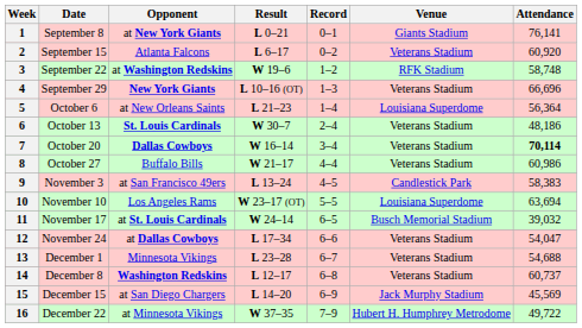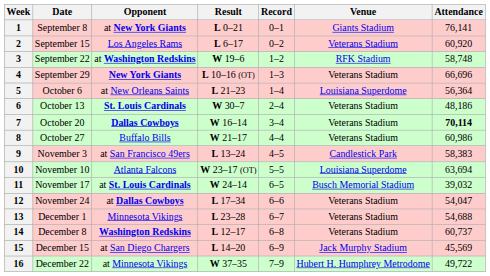2 | Opponent: Atlanta Falcons -> Los Angeles Rams
10 | Opponent: Los Angeles Rams -> Atlanta Falcons
